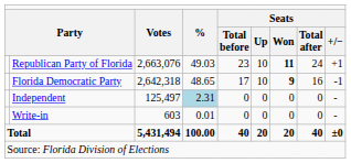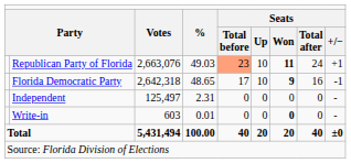Republican Party of Florida | column 5: no background -> lightsalmon background
Independent | column 4: lightblue background -> no background
Write-in | column 7: normal -> bold
